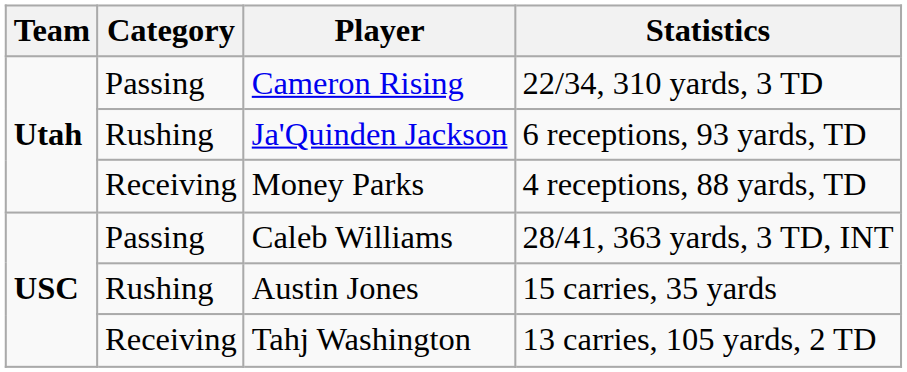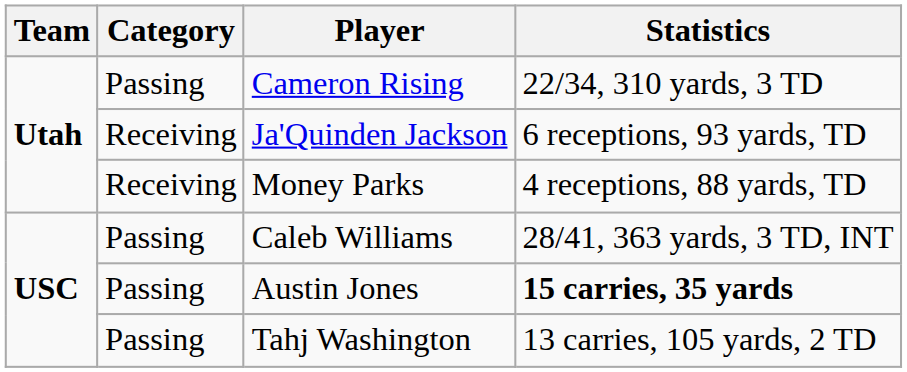Ja'Quinden Jackson | Category: Rushing -> Receiving
Austin Jones | Category: Rushing -> Passing
Austin Jones | Statistics: normal -> bold
Tahj Washington | Category: Receiving -> Passing
